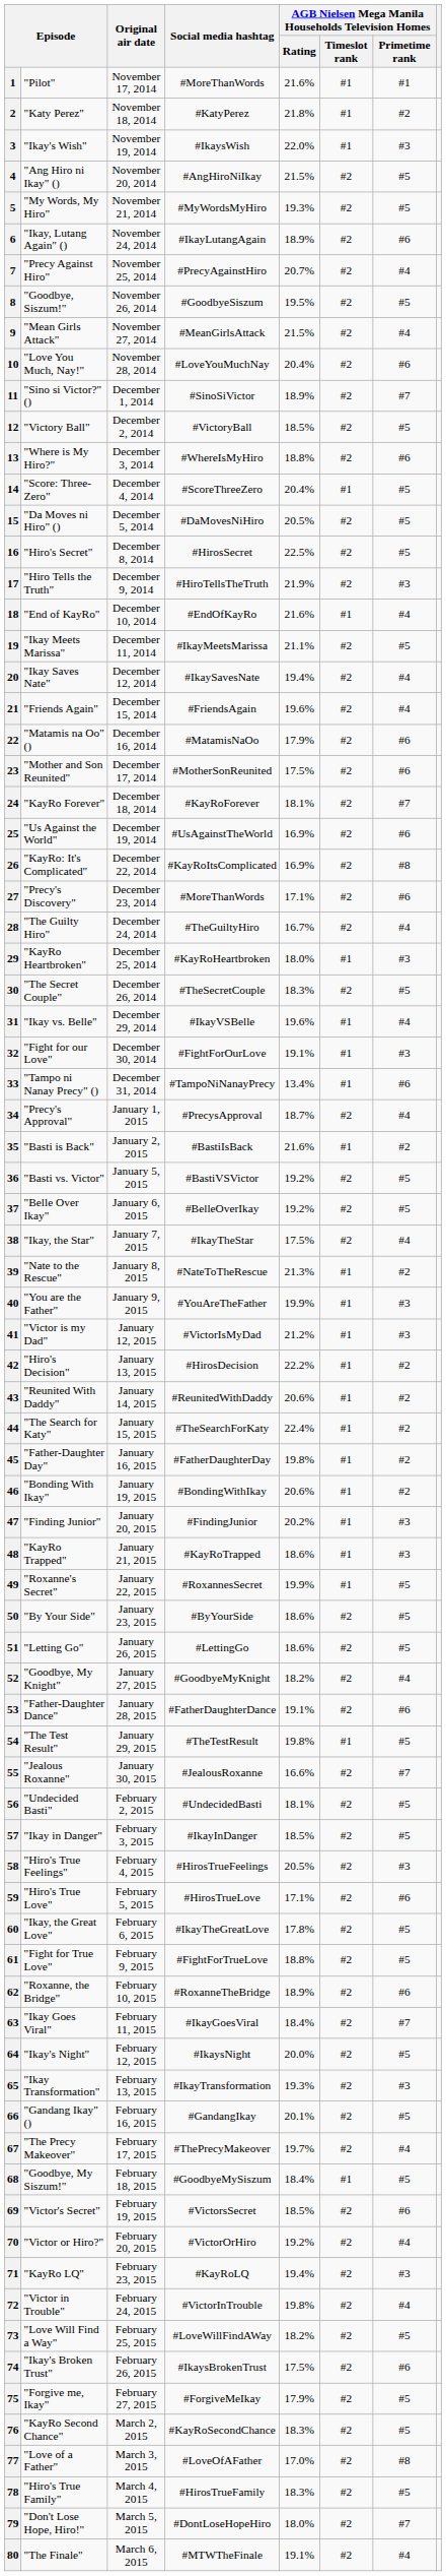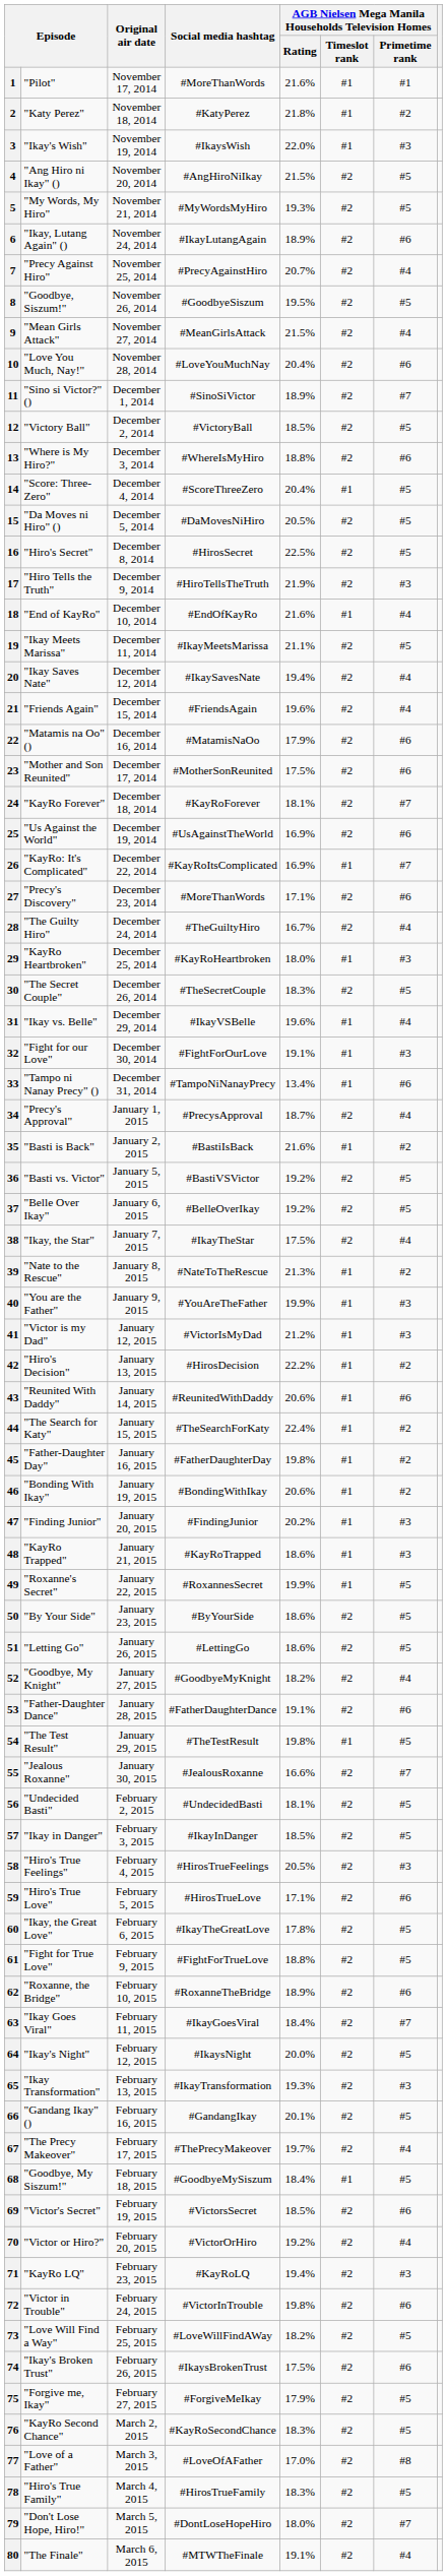26 | column 6: #2 -> #1
26 | column 7: #8 -> #7
43 | column 7: #2 -> #6
72 | column 7: #4 -> #6
